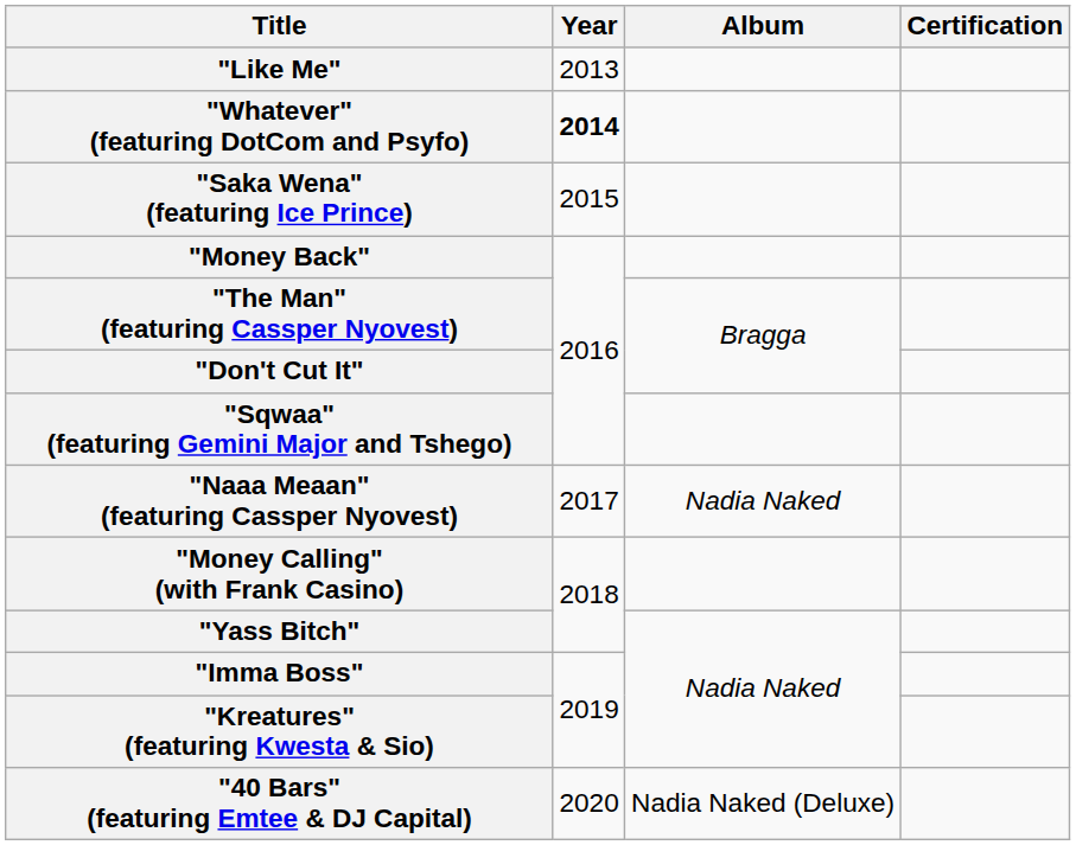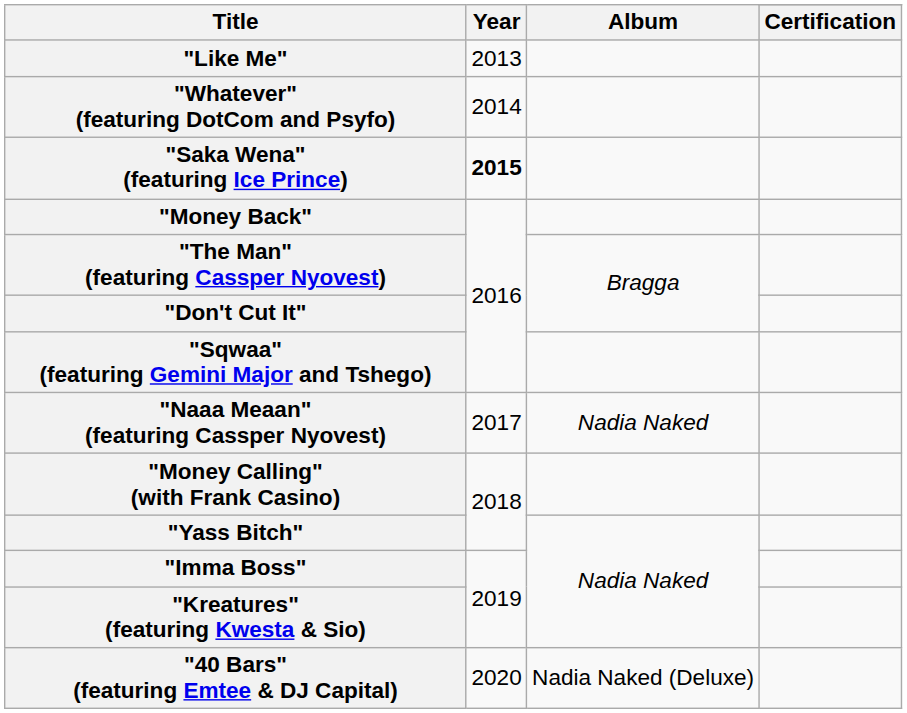"Whatever" (featuring DotCom and Psyfo) | Year: bold -> normal
"Saka Wena" (featuring Ice Prince) | Year: normal -> bold
